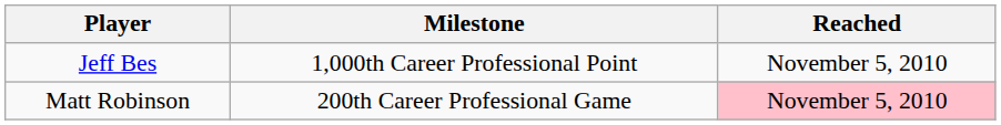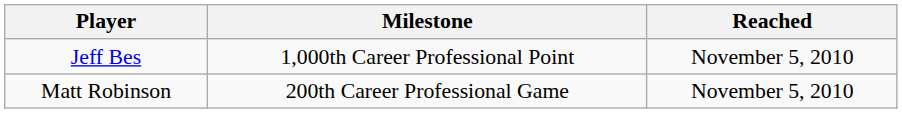row 3 | Reached: pink background -> no background
